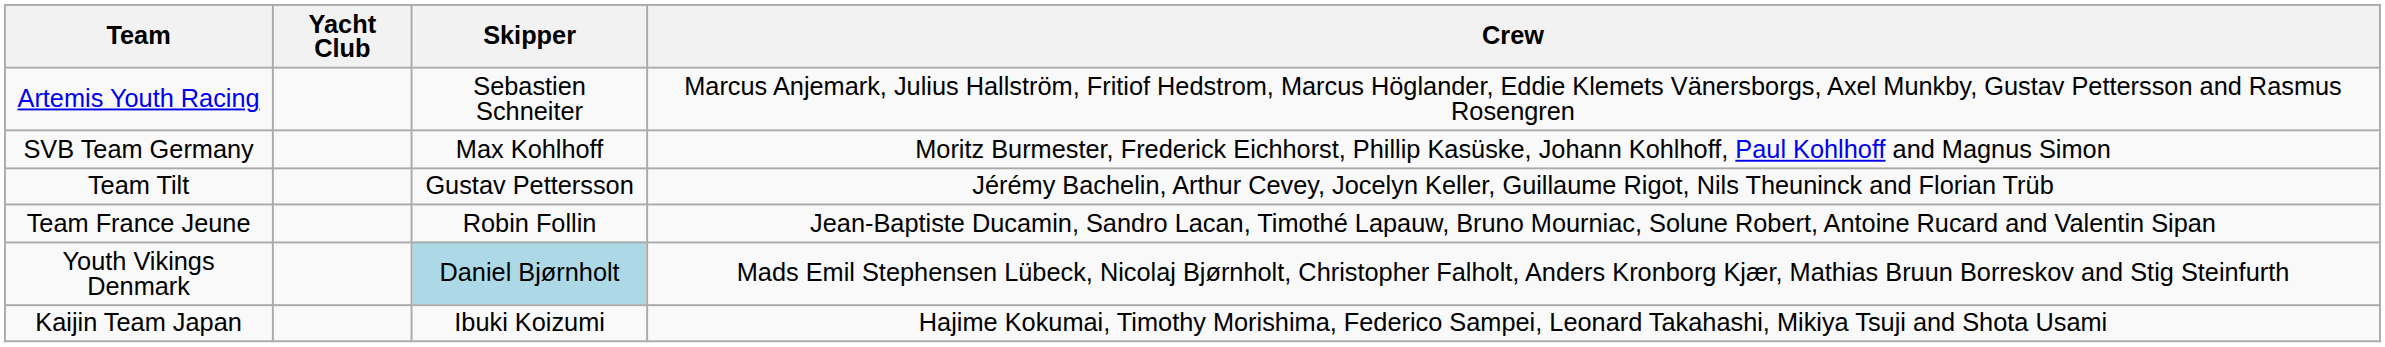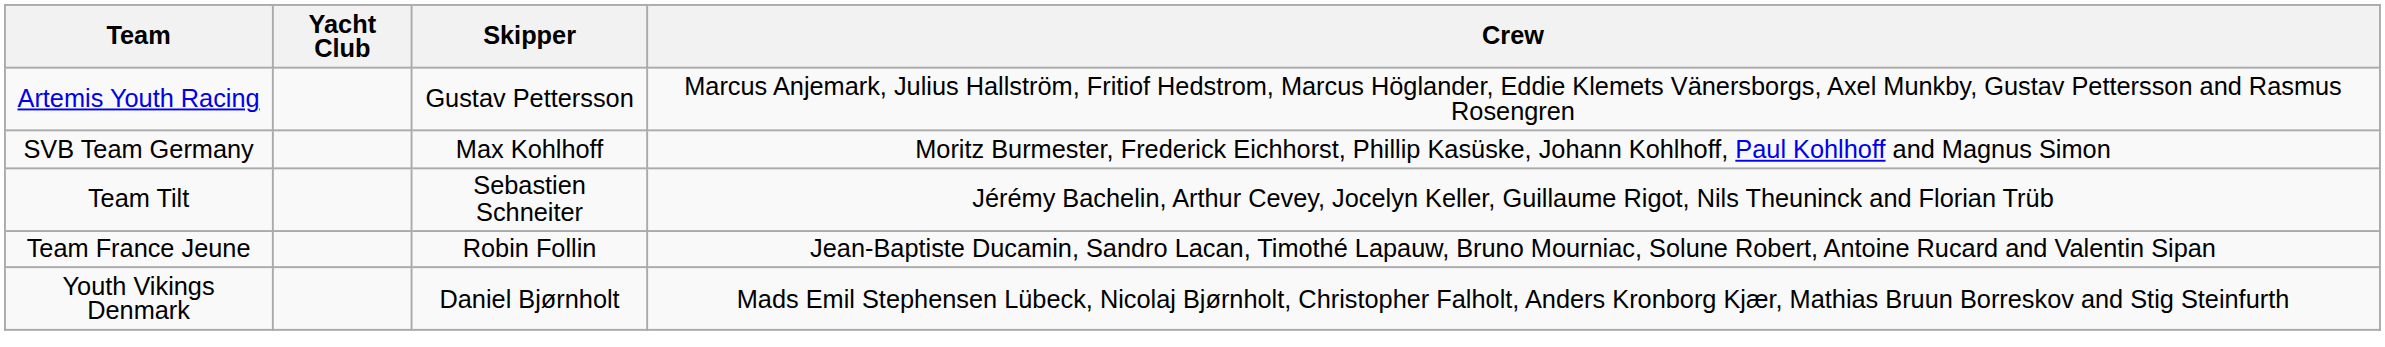Artemis Youth Racing | Skipper: Sebastien Schneiter -> Gustav Pettersson
Team Tilt | Skipper: Gustav Pettersson -> Sebastien Schneiter
Youth Vikings Denmark | Skipper: lightblue background -> no background
- row: Kaijin Team Japan | Ibuki Koizumi | Hajime Kokumai, Timothy Morishima, Federico Sampei, Leonard Takahashi, Mikiya Tsuji and Shota Usami
